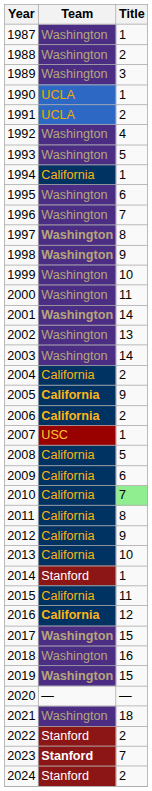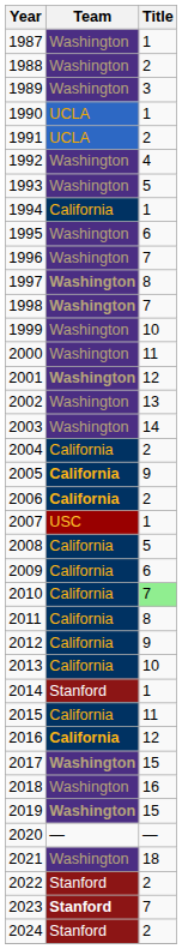1998 | Title: 9 -> 7
2001 | Title: 14 -> 12
